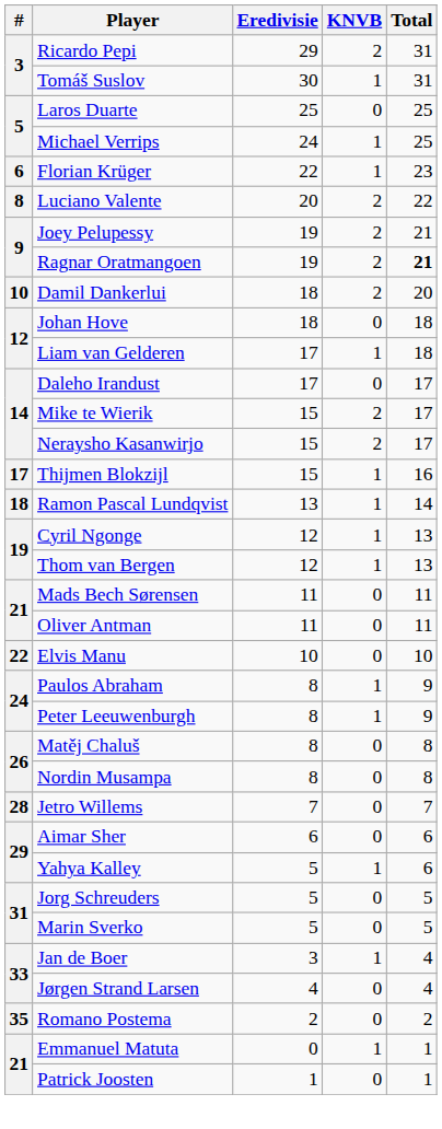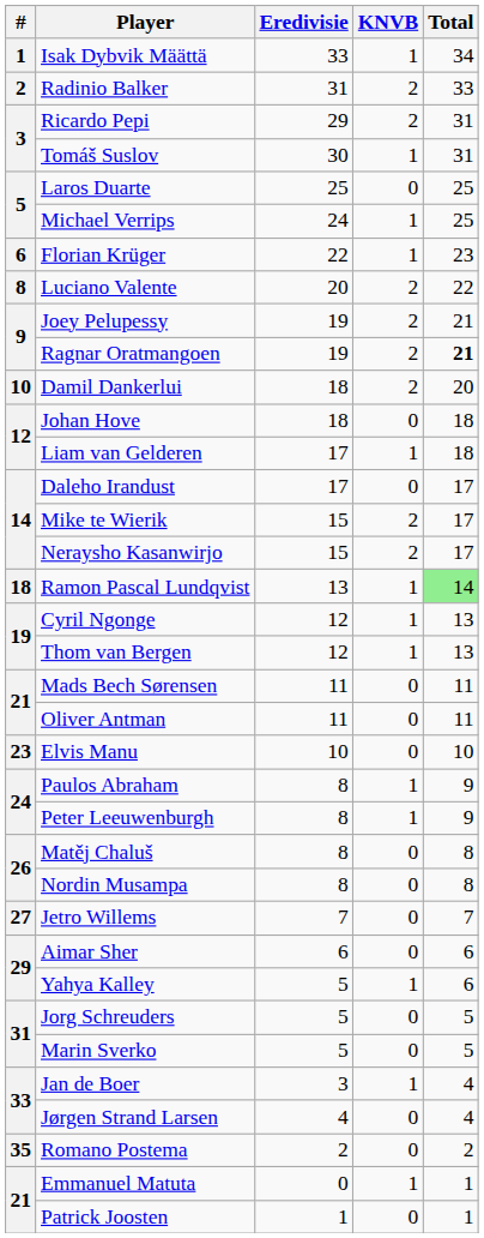+ row: 1 | Isak Dybvik Määttä | 33 | 1 | 34
+ row: 2 | Radinio Balker | 31 | 2 | 33
- row: 17 | Thijmen Blokzijl | 15 | 1 | 16
Ramon Pascal Lundqvist | Total: no background -> lightgreen background
Elvis Manu | #: 22 -> 23
Jetro Willems | #: 28 -> 27
